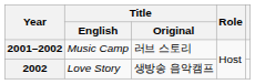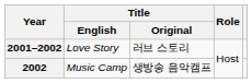2001–2002 | Title / English: Music Camp -> Love Story
2002 | Title / English: Love Story -> Music Camp
